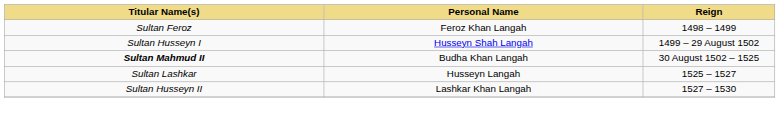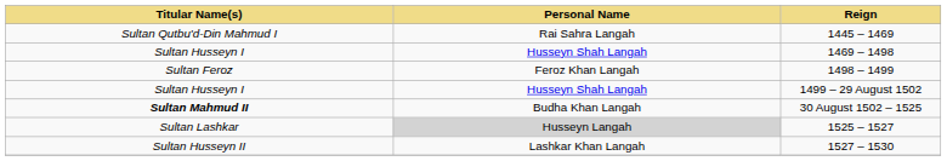+ row: Sultan Qutbu'd-Din Mahmud I | Rai Sahra Langah | 1445 – 1469
+ row: Sultan Husseyn I | Husseyn Shah Langah | 1469 – 1498
1525 – 1527 | Personal Name: no background -> lightgrey background
